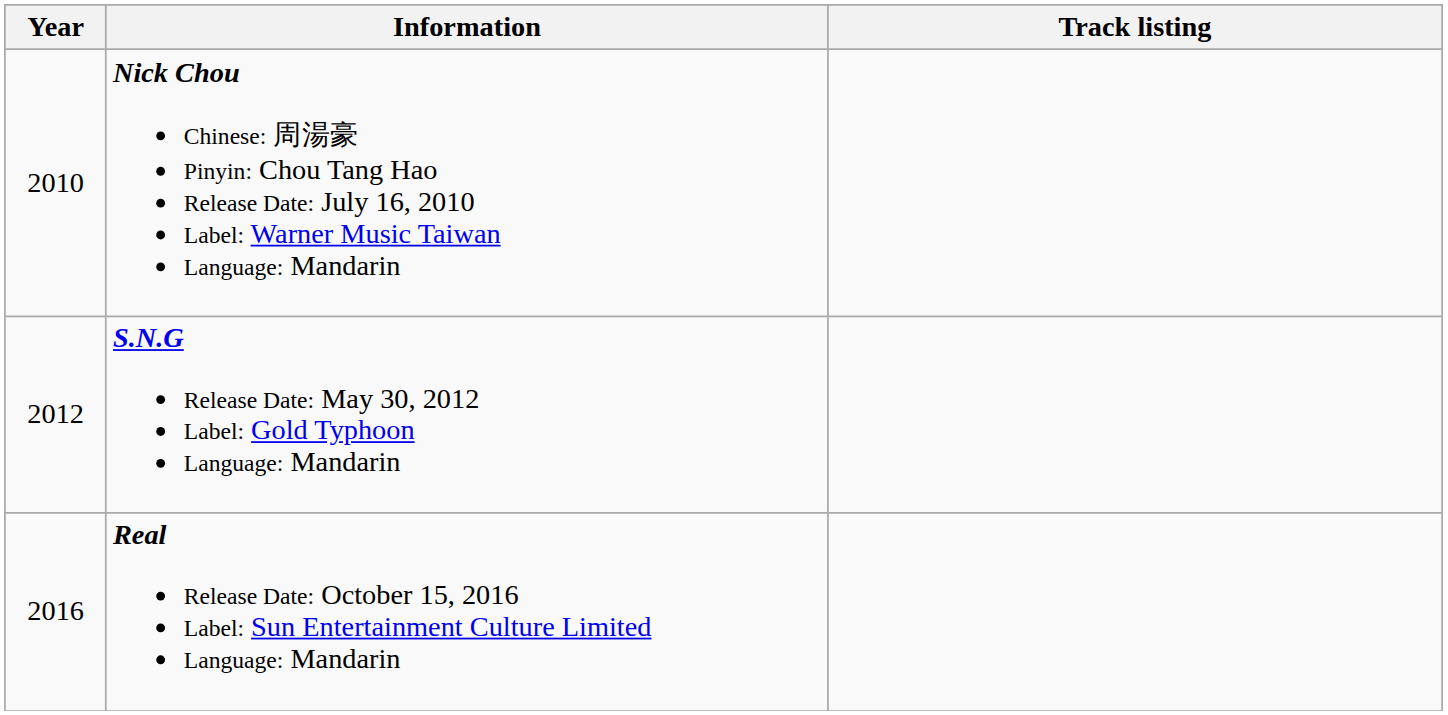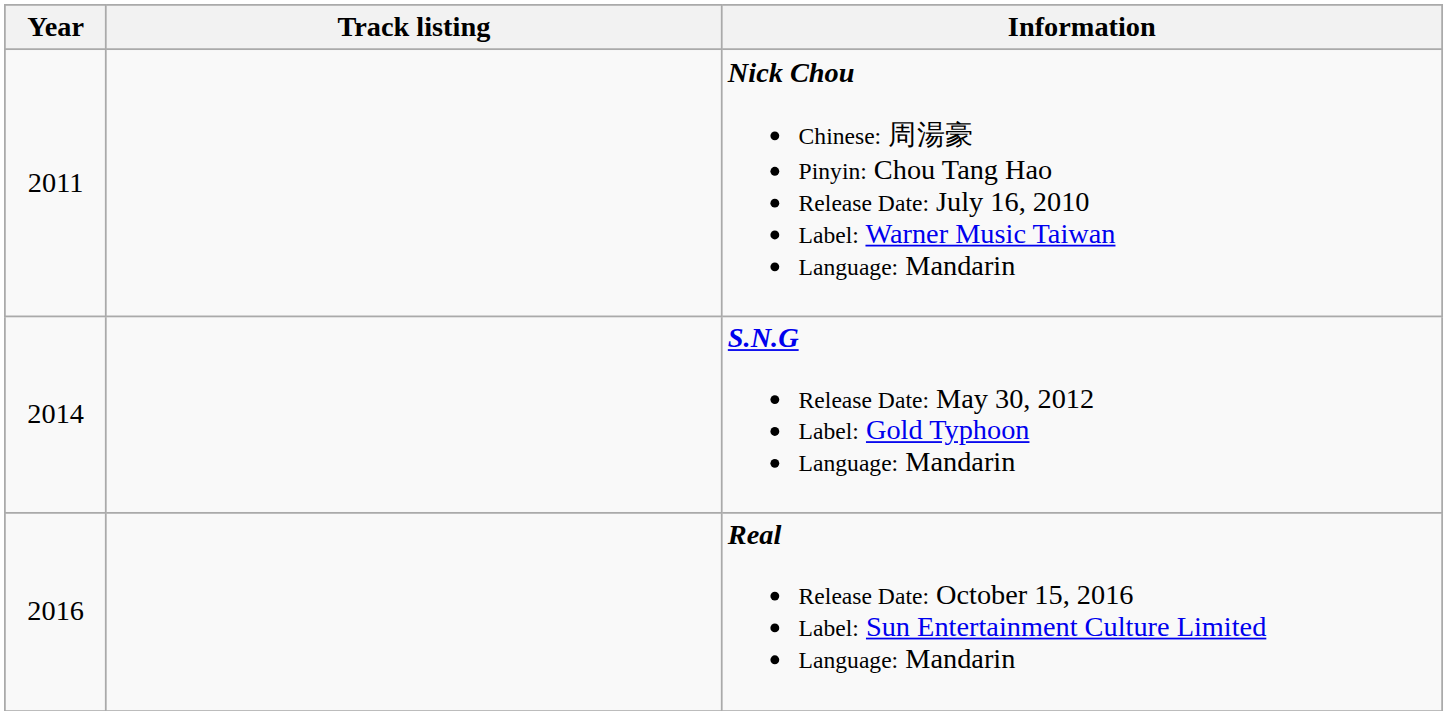columns swapped: Information <-> Track listing
row 2 | Year: 2010 -> 2011
row 3 | Year: 2012 -> 2014
